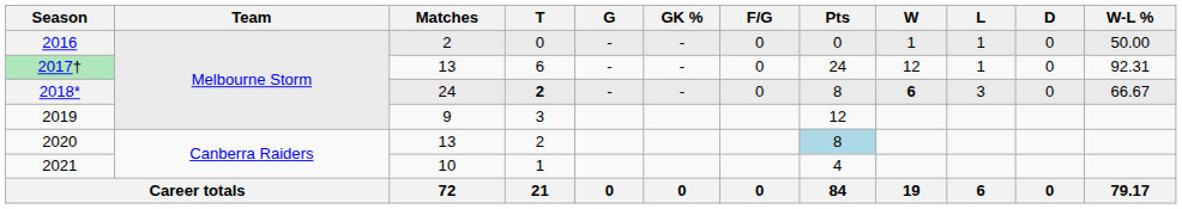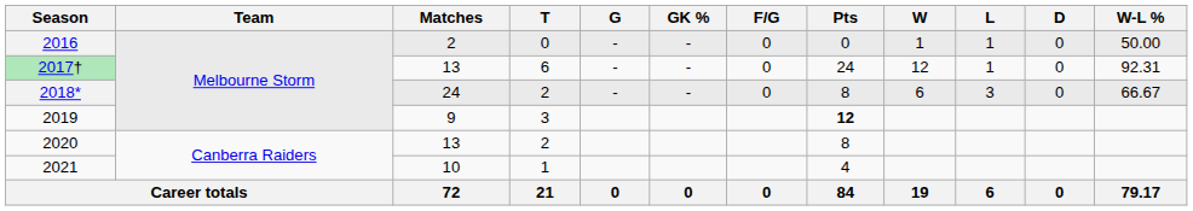2018* | T: bold -> normal
2018* | W: bold -> normal
2019 | Pts: normal -> bold
2020 | Pts: lightblue background -> no background
